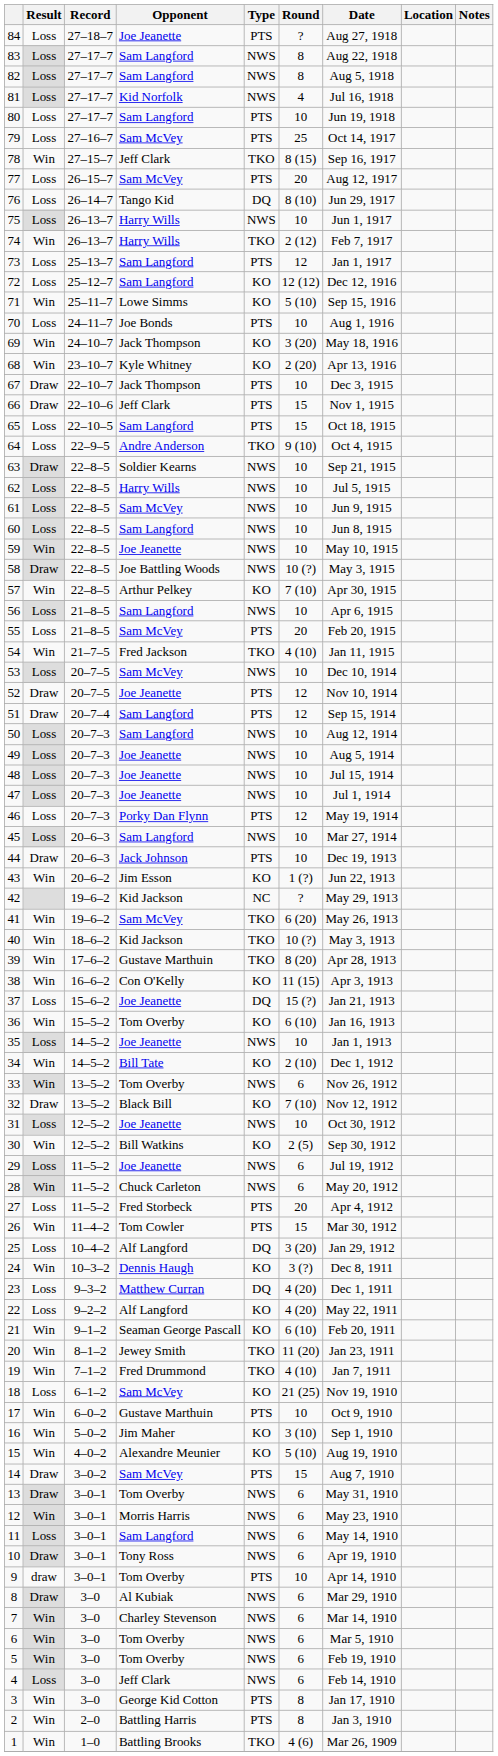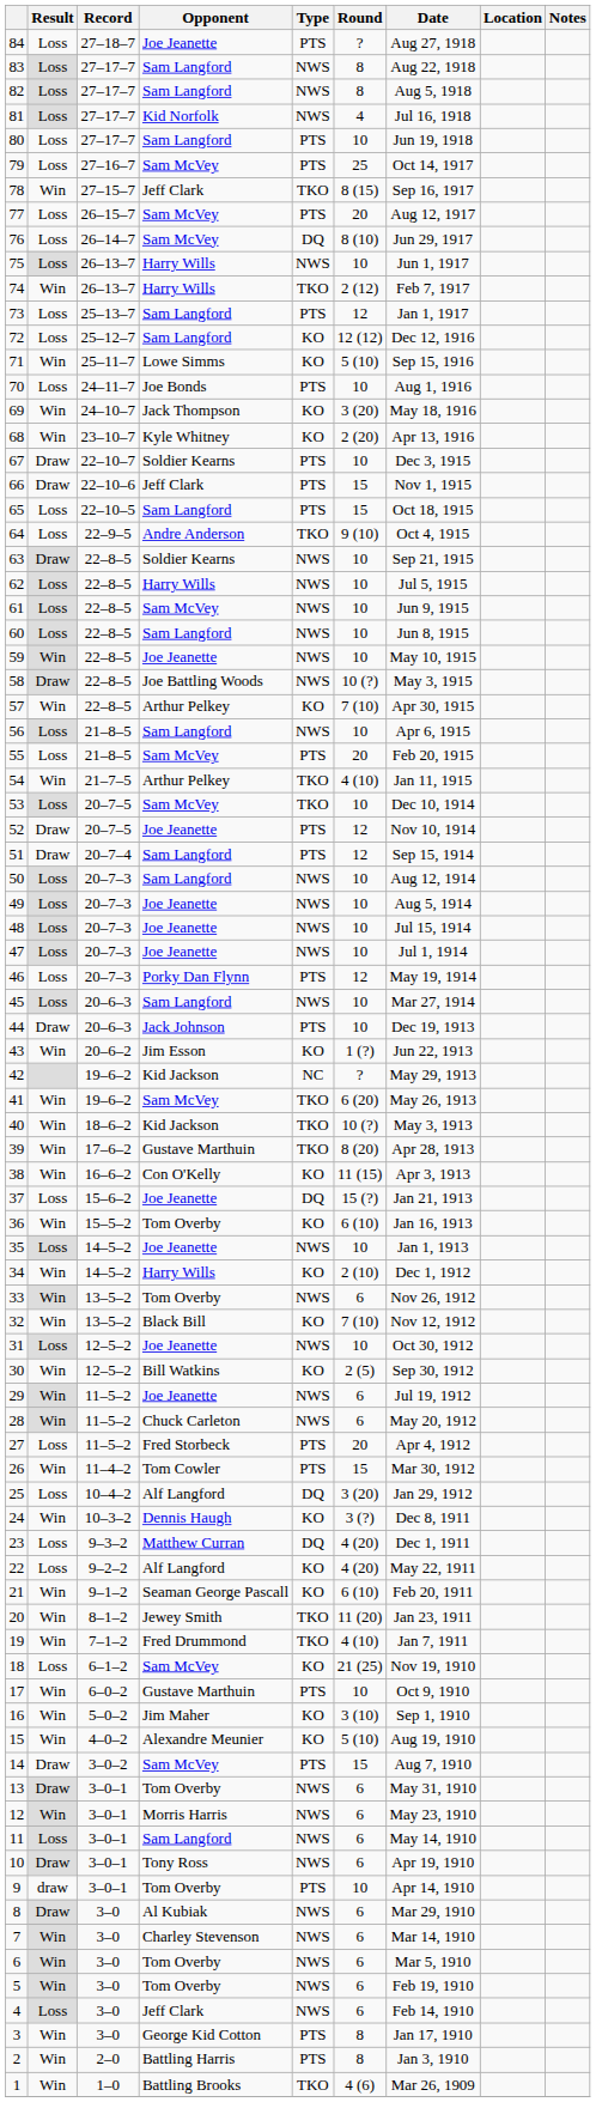76 | Opponent: Tango Kid -> Sam McVey
67 | Opponent: Jack Thompson -> Soldier Kearns
54 | Opponent: Fred Jackson -> Arthur Pelkey
53 | Type: NWS -> TKO
34 | Opponent: Bill Tate -> Harry Wills
32 | Result: Draw -> Win
29 | Result: Loss -> Win
